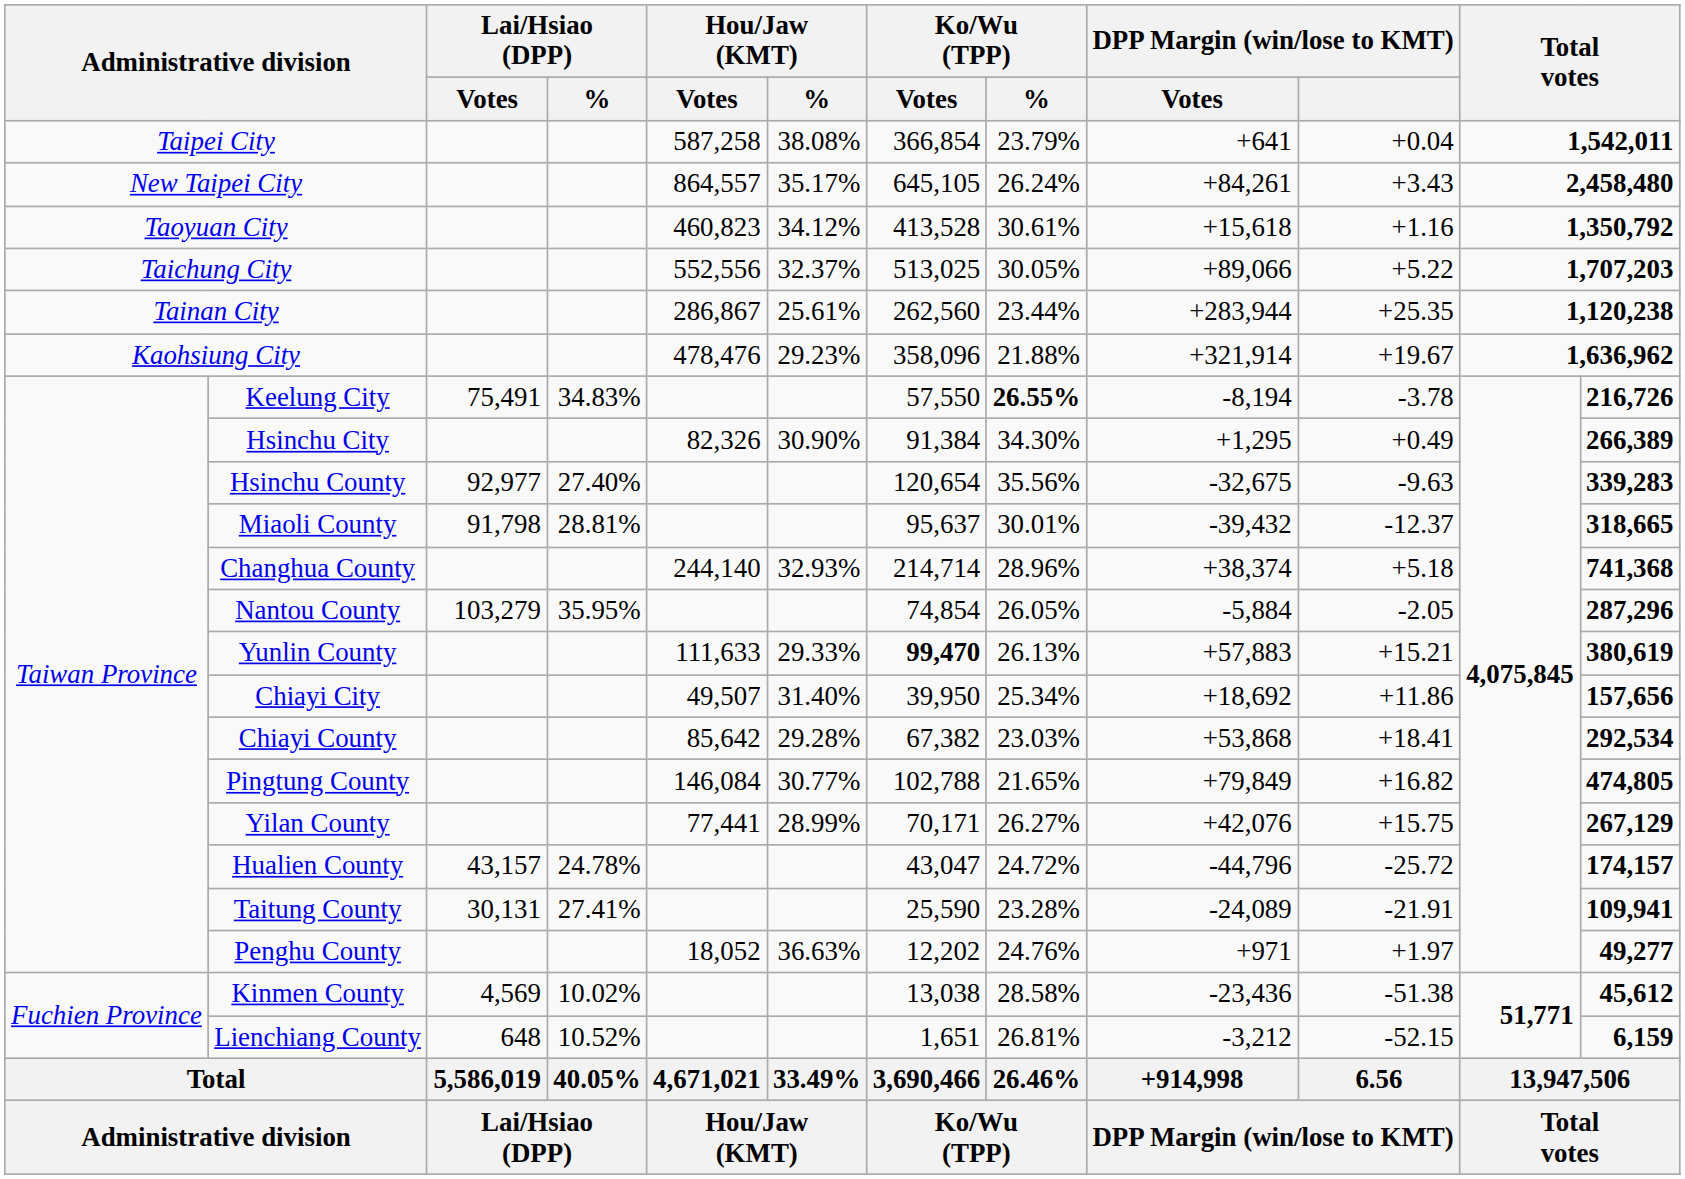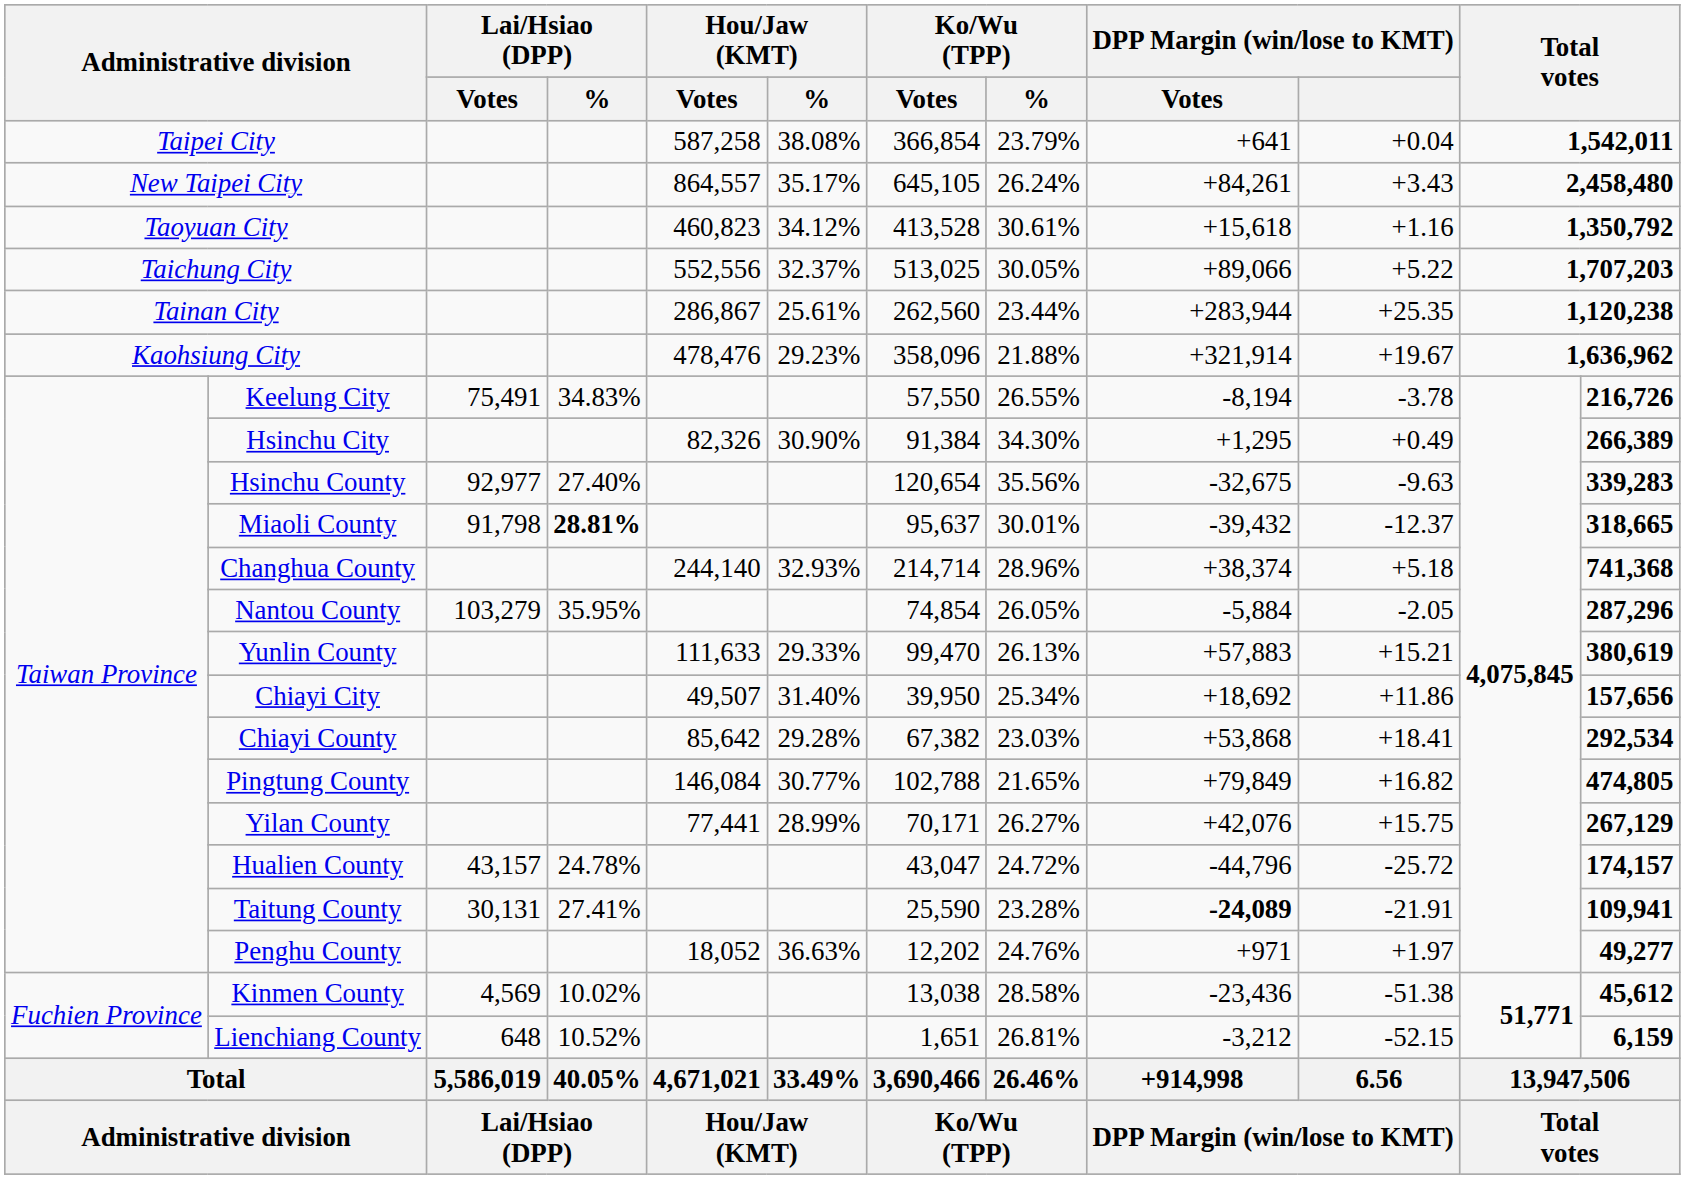Keelung City | Ko/Wu (TPP) / %: bold -> normal
Miaoli County | Lai/Hsiao (DPP) / %: normal -> bold
Yunlin County | Ko/Wu (TPP) / Votes: bold -> normal
Taitung County | DPP Margin (win/lose to KMT) / Votes: normal -> bold
